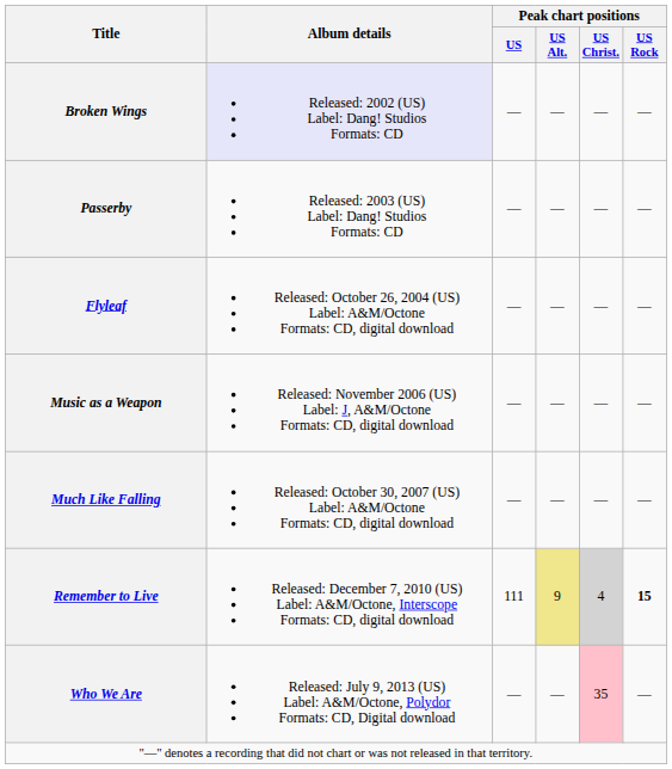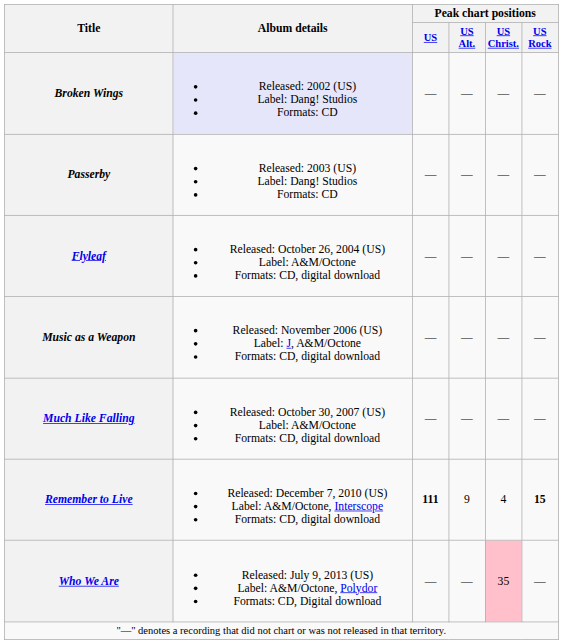Remember to Live | Peak chart positions / US: normal -> bold
Remember to Live | Peak chart positions / US Alt.: khaki background -> no background
Remember to Live | Peak chart positions / US Christ.: lightgrey background -> no background
